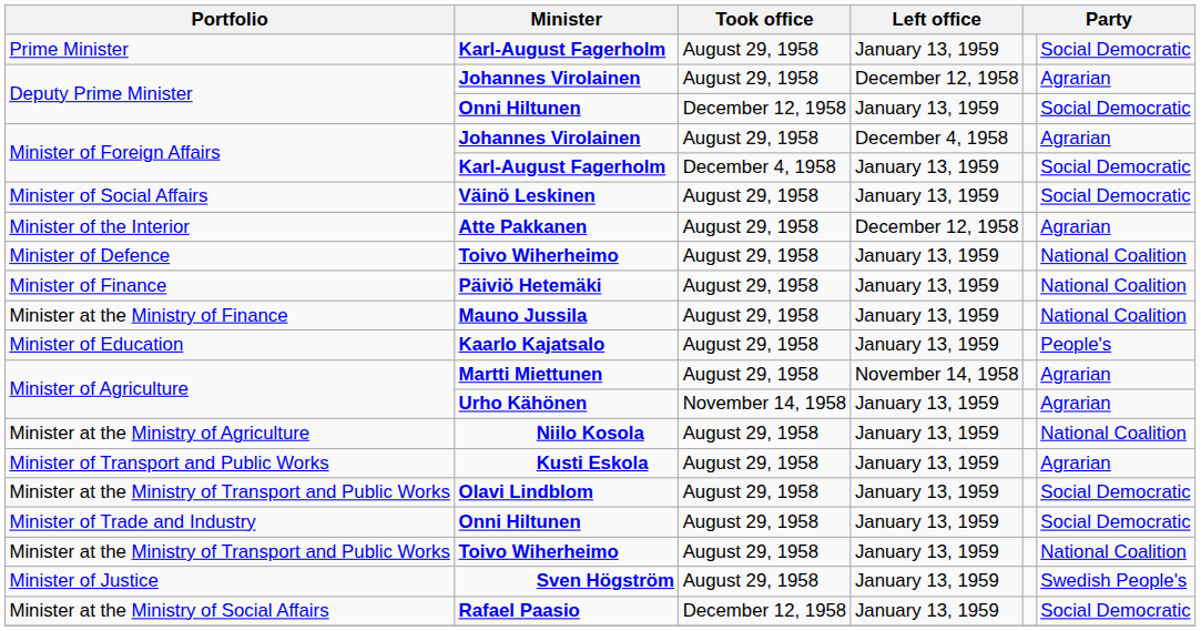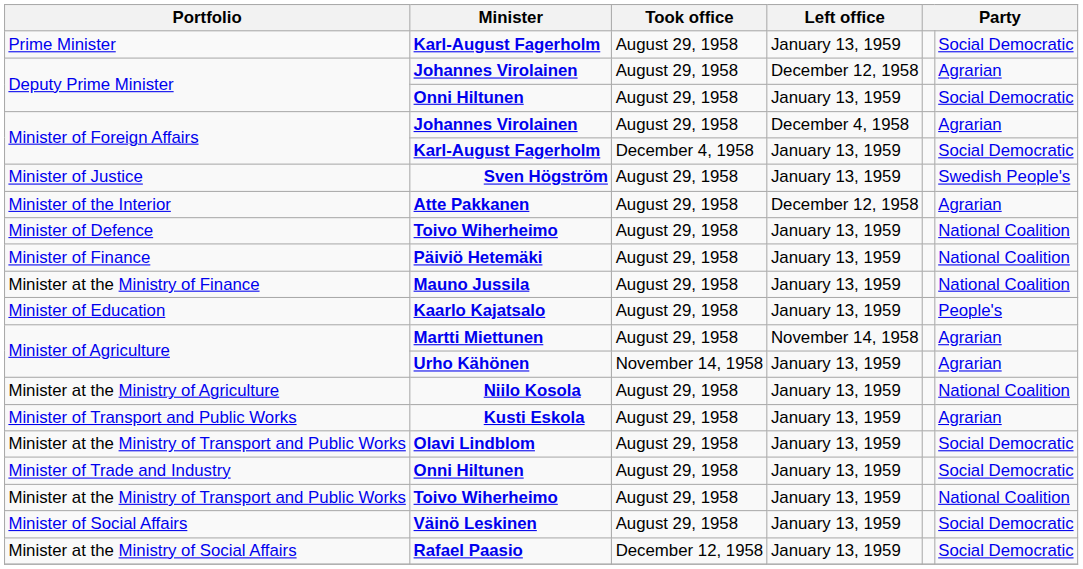Deputy Prime Minister / Onni Hiltunen | Took office: December 12, 1958 -> August 29, 1958
rows swapped: Minister of Justice <-> Minister of Social Affairs
